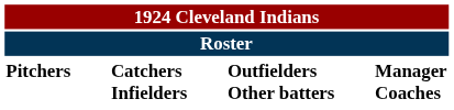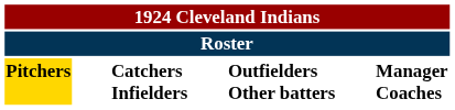Pitchers | column 1: no background -> gold background
